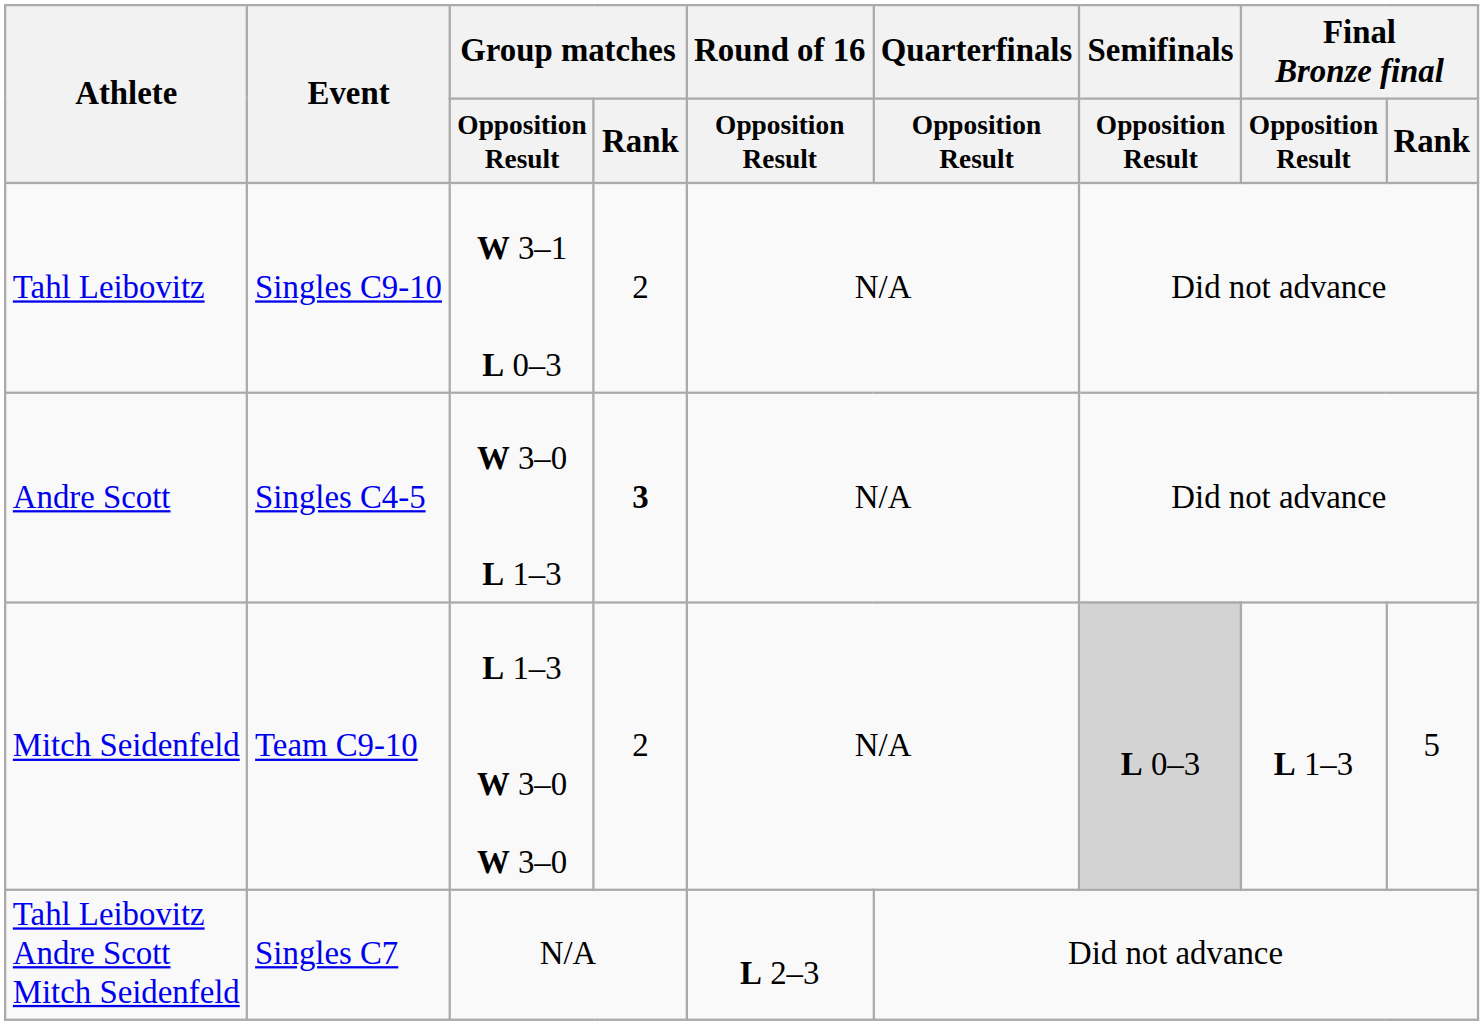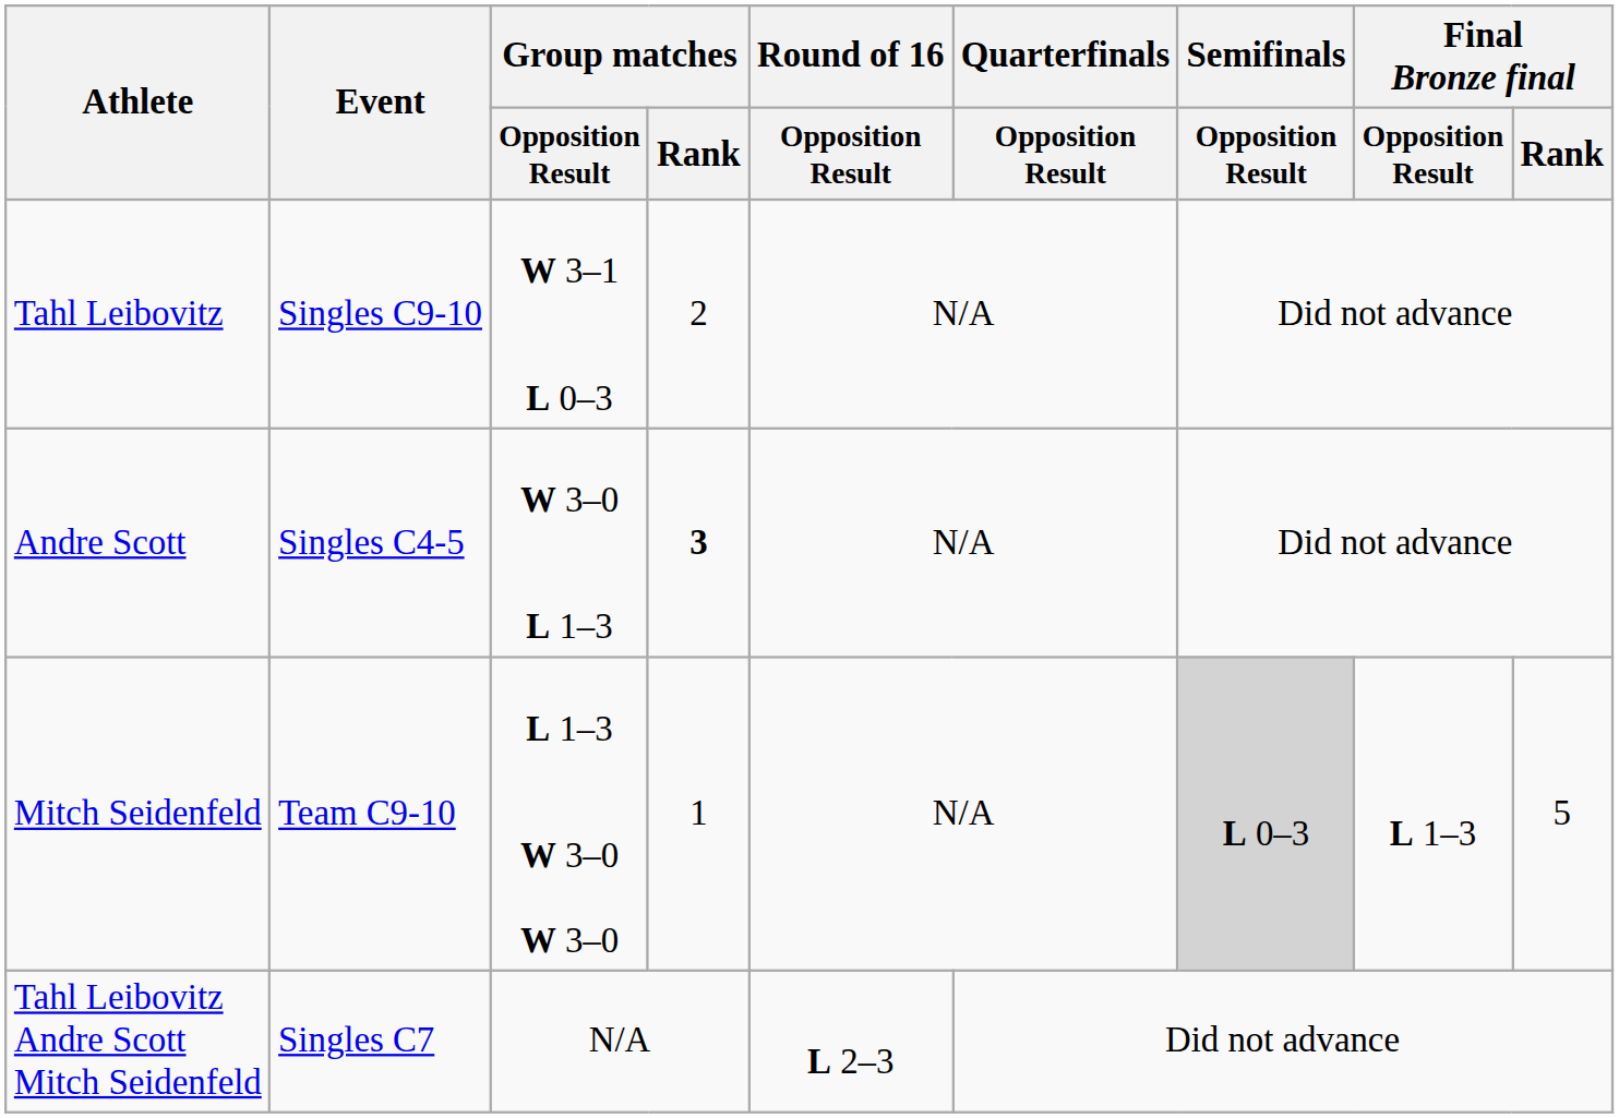Mitch Seidenfeld | Group matches / Rank: 2 -> 1
